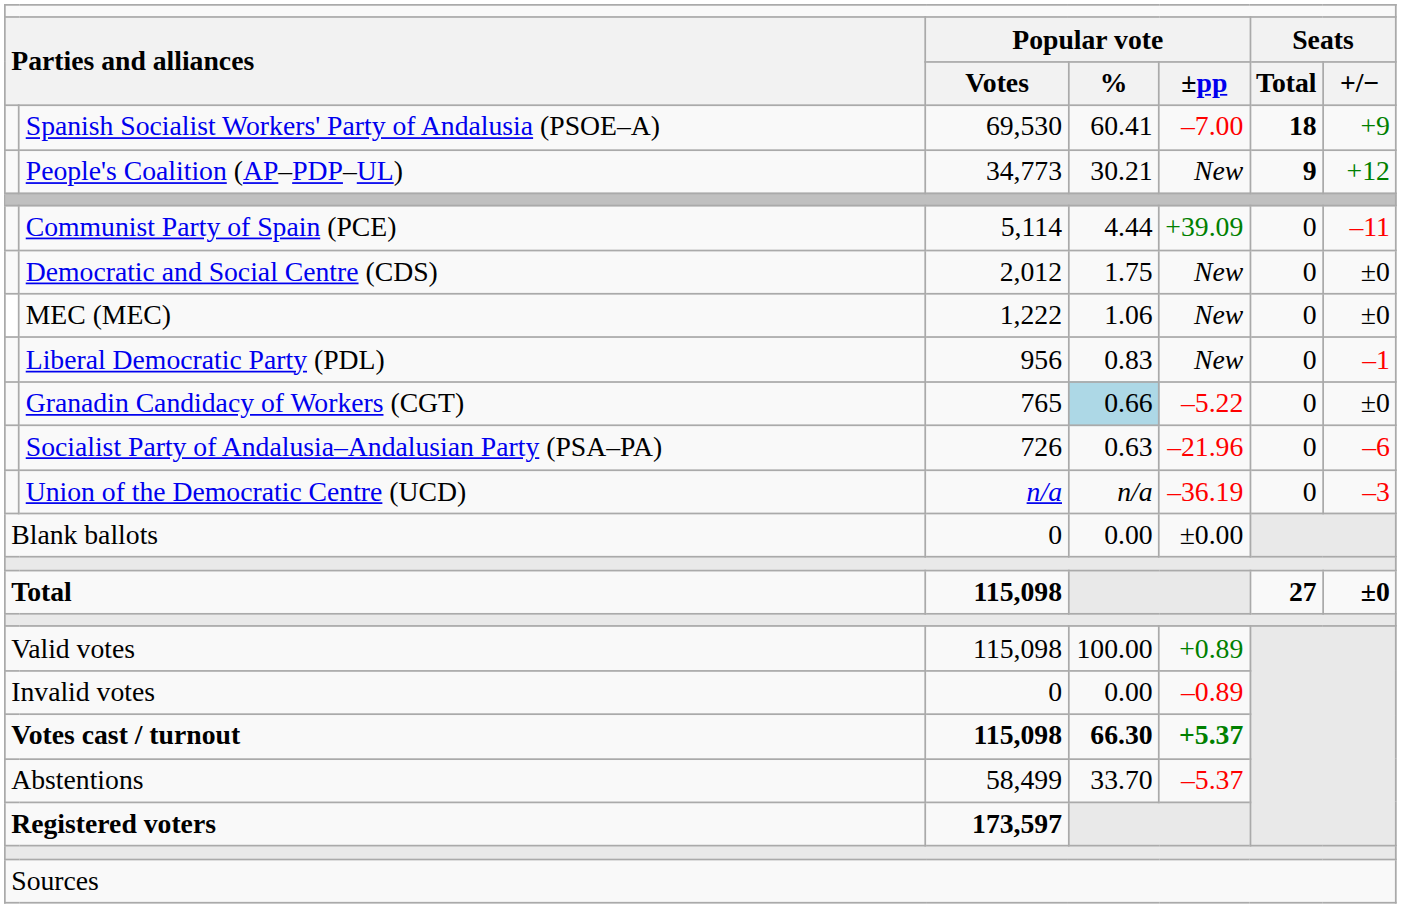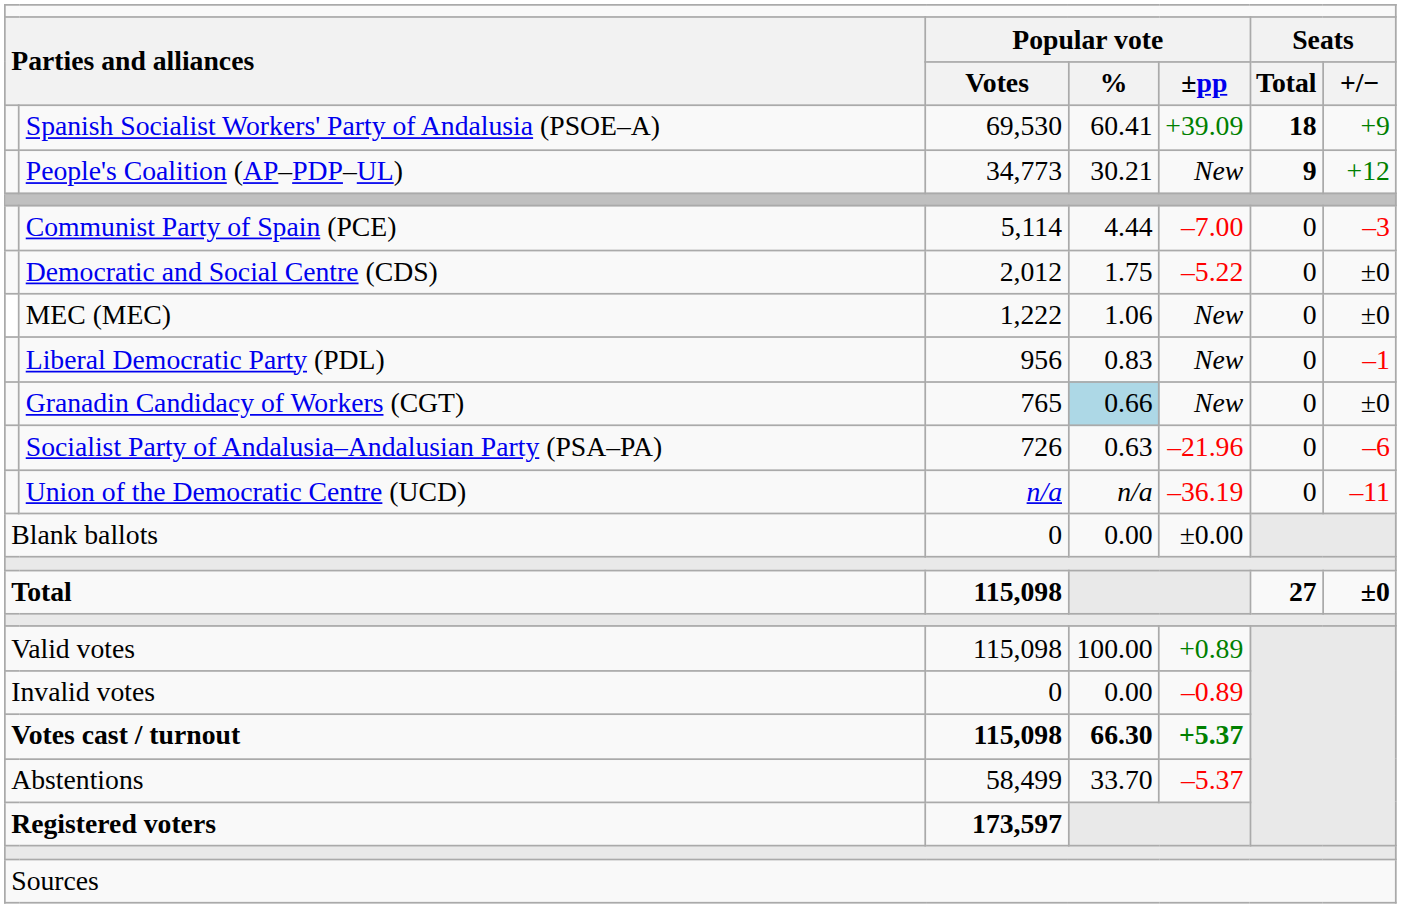Spanish Socialist Workers' Party of Andalusia (PSOE–A) | column 5: –7.00 -> +39.09
Communist Party of Spain (PCE) | column 5: +39.09 -> –7.00
Communist Party of Spain (PCE) | column 7: –11 -> –3
Democratic and Social Centre (CDS) | column 5: New -> –5.22
Granadin Candidacy of Workers (CGT) | column 5: –5.22 -> New
Union of the Democratic Centre (UCD) | column 7: –3 -> –11
